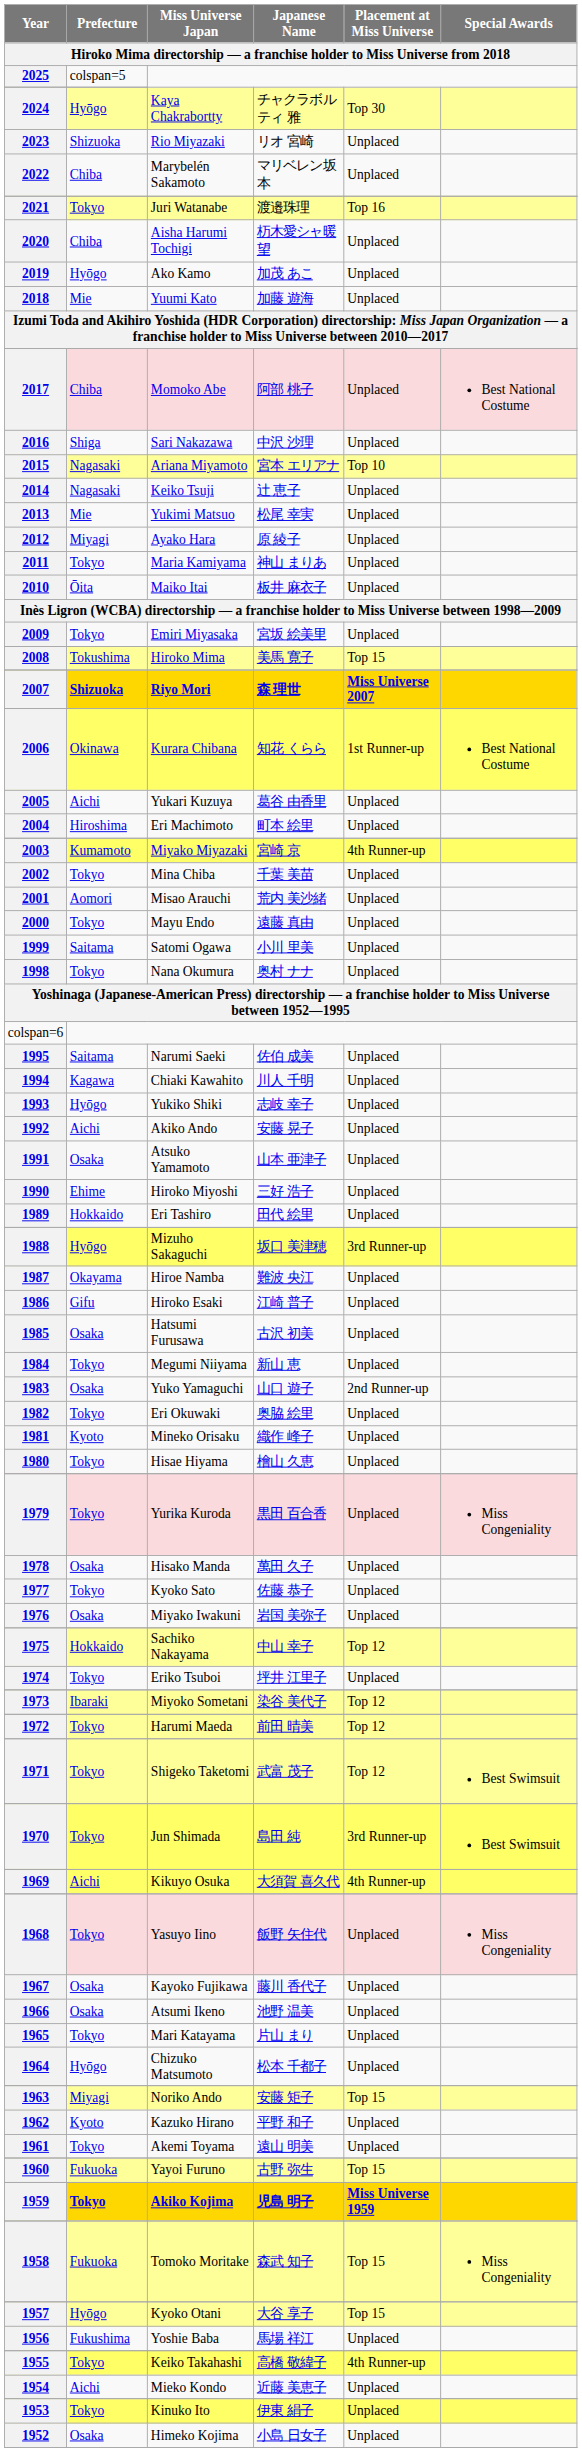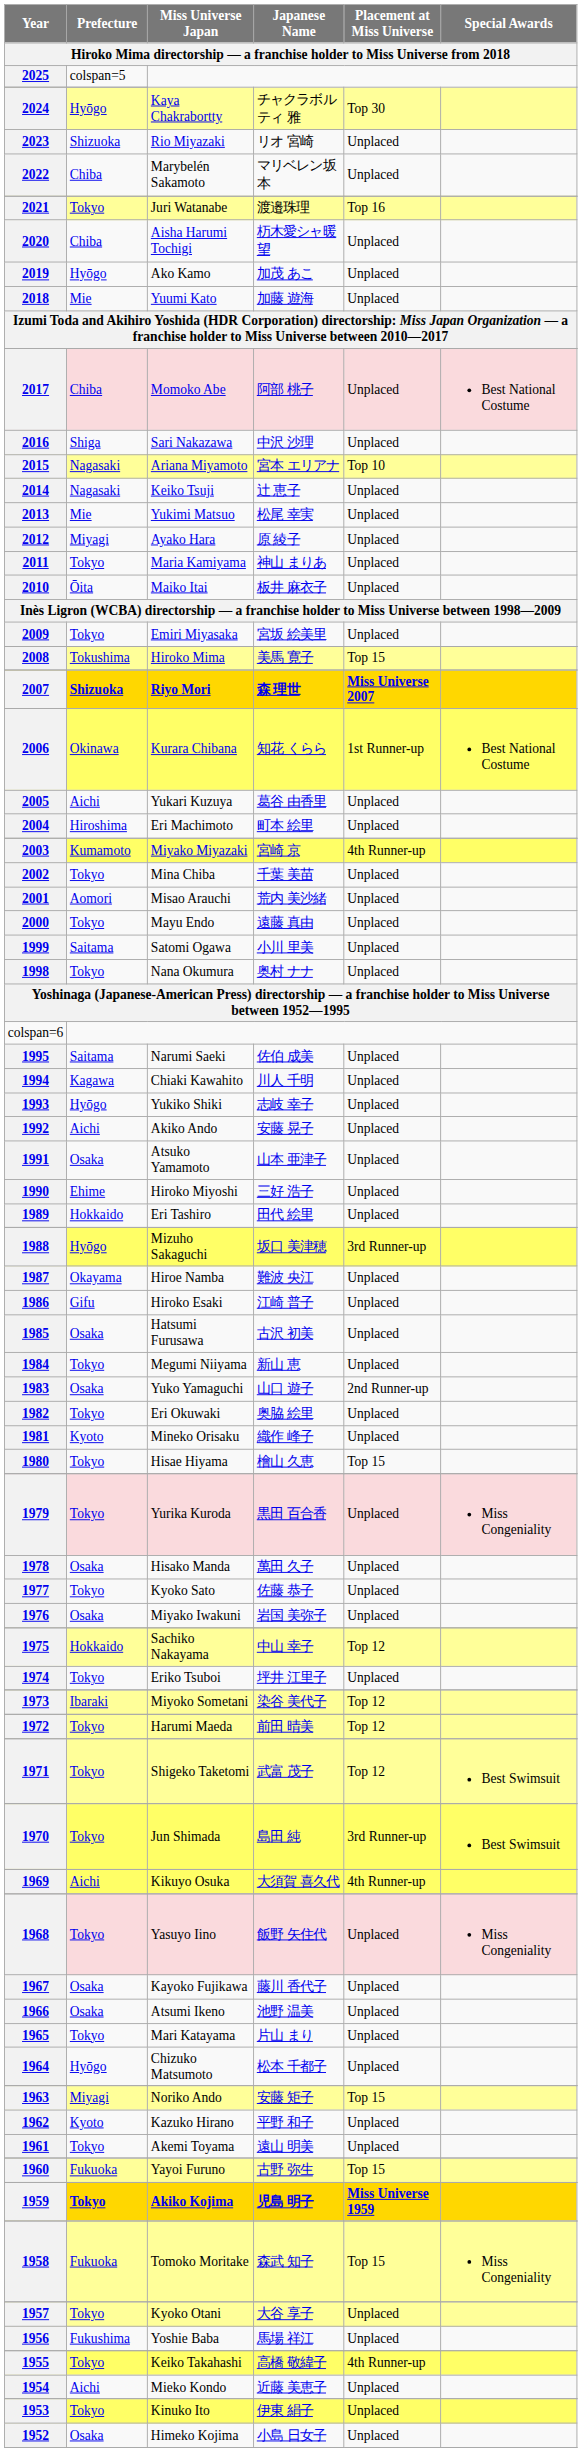1980 | Placement at Miss Universe: Unplaced -> Top 15
1957 | Prefecture: Hyōgo -> Tokyo
1957 | Placement at Miss Universe: Top 15 -> Unplaced
